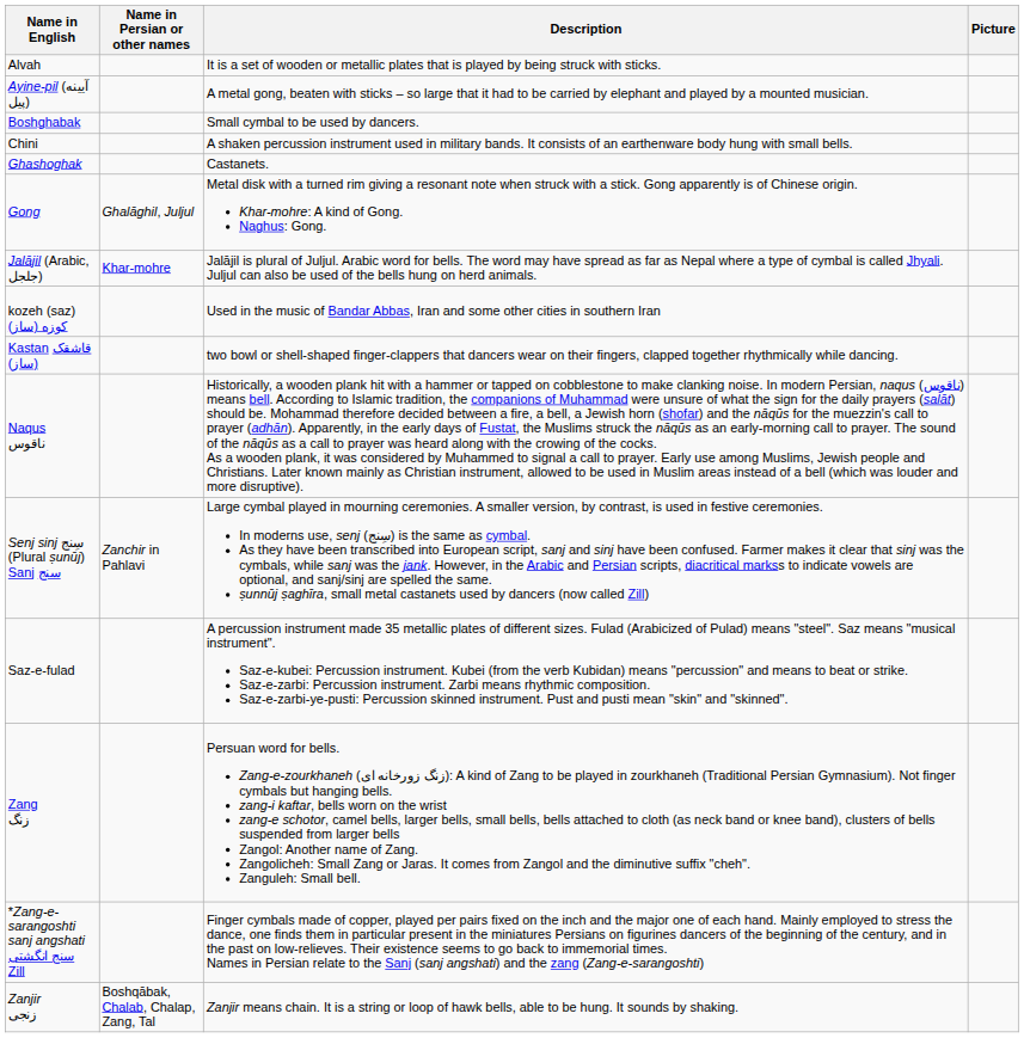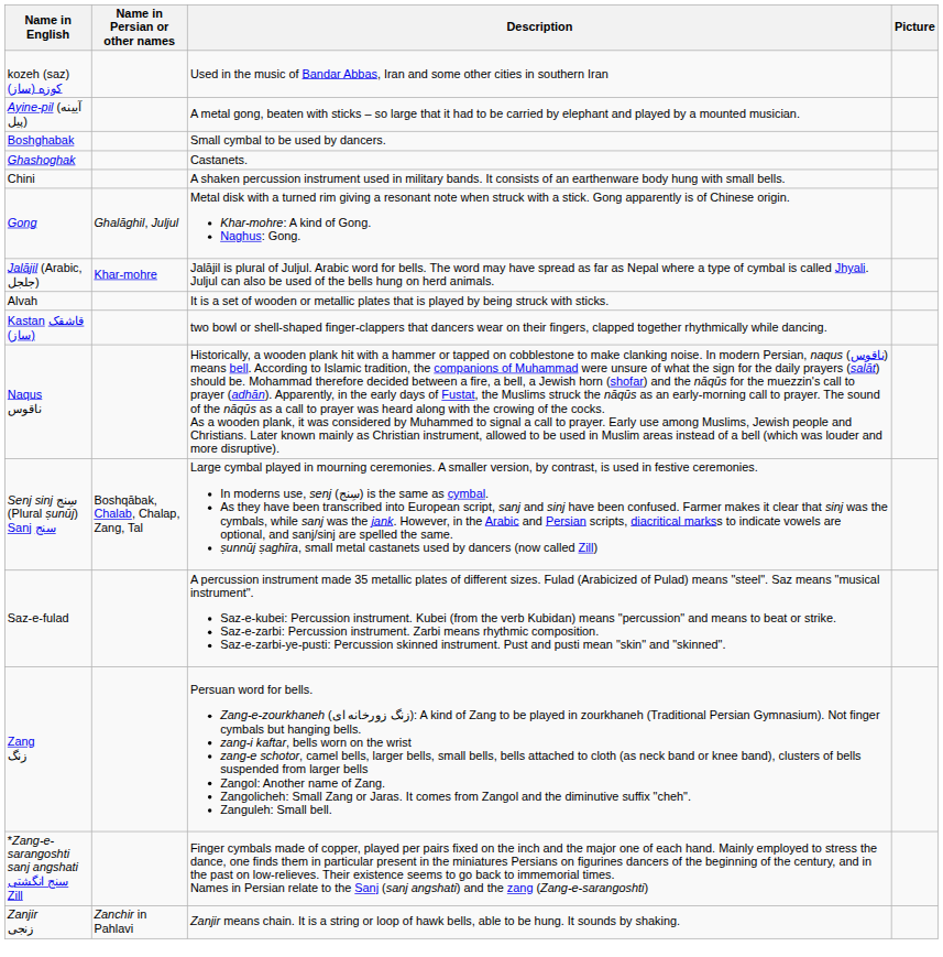rows swapped: Alvah <-> kozeh (saz) کوزه (ساز)
rows swapped: Chini <-> Ghashoghak
Senj sinj سِنج (Plural ṣunūj) Sanj سنج | Name in Persian or other names: Zanchir in Pahlavi -> Boshqābak, Chalab, Chalap, Zang, Tal
Zanjir زنجی | Name in Persian or other names: Boshqābak, Chalab, Chalap, Zang, Tal -> Zanchir in Pahlavi
